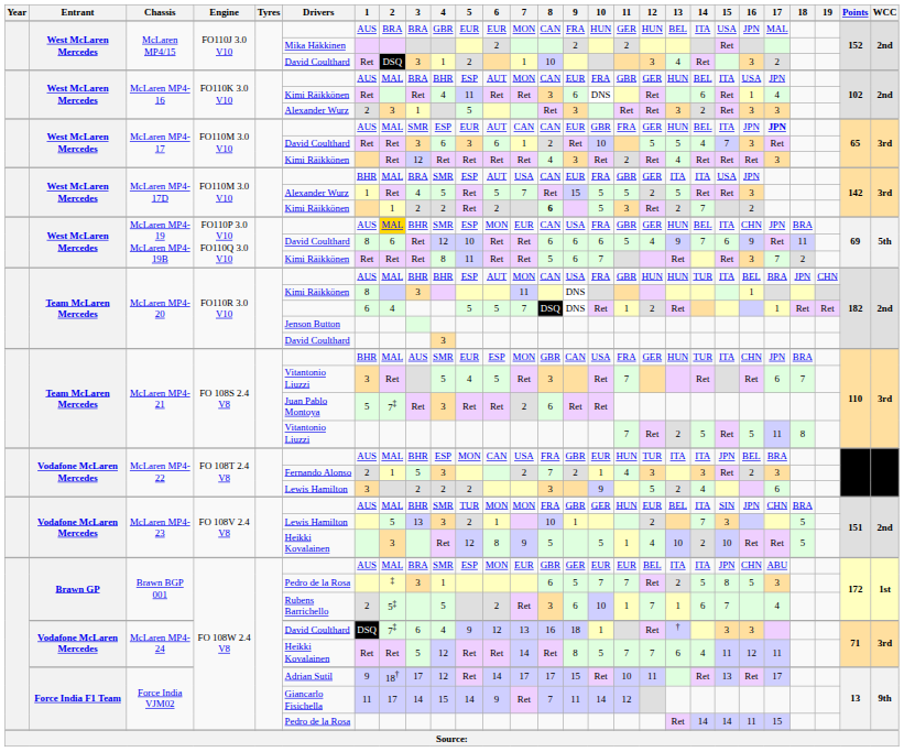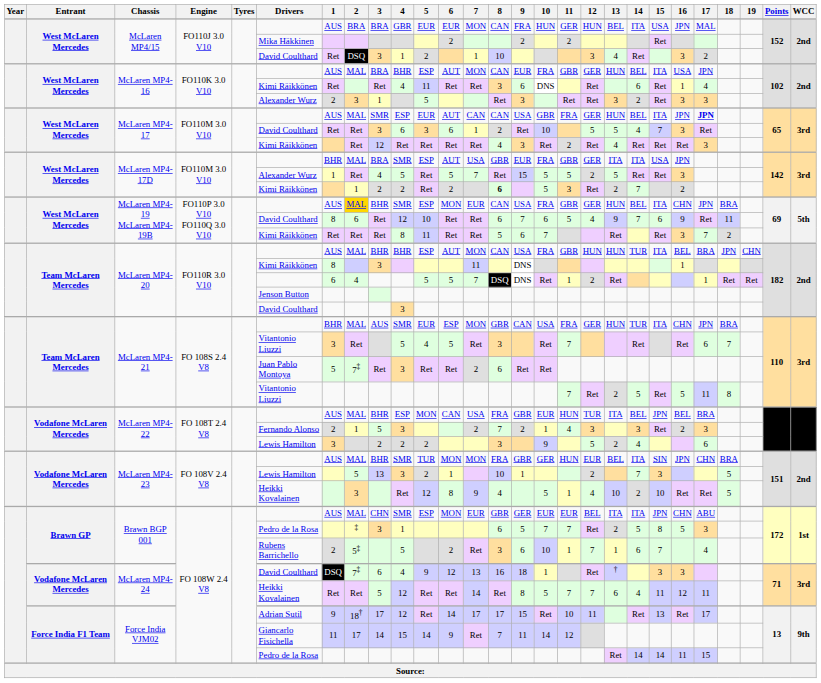row 8 | 9: EUR -> USA
row 11 | 8: CAN -> GBR
row 15 | 9: 6 -> 7
row 26 | 14: ITA -> BEL
row 31 | 8: 5 -> 4
row 32 | 3: BRA -> CHN
